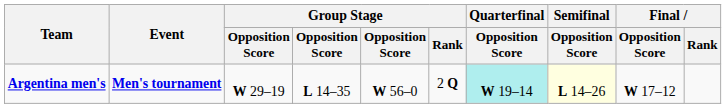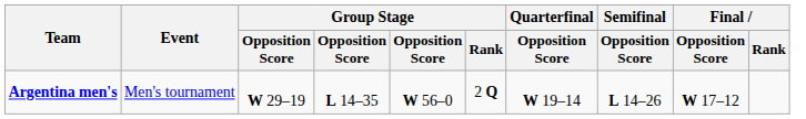Argentina men's | Event: bold -> normal
Argentina men's | Quarterfinal / Opposition Score: paleturquoise background -> no background
Argentina men's | Semifinal / Opposition Score: lightyellow background -> no background
